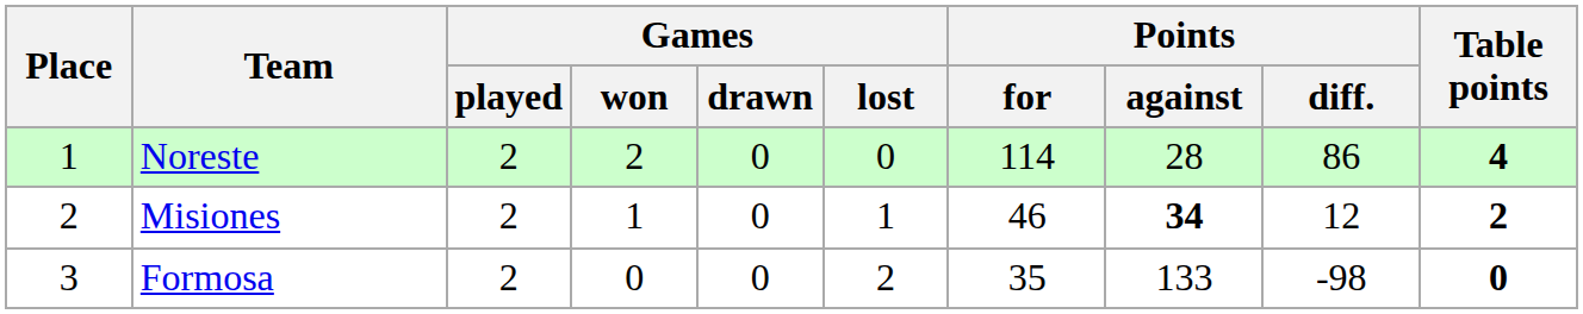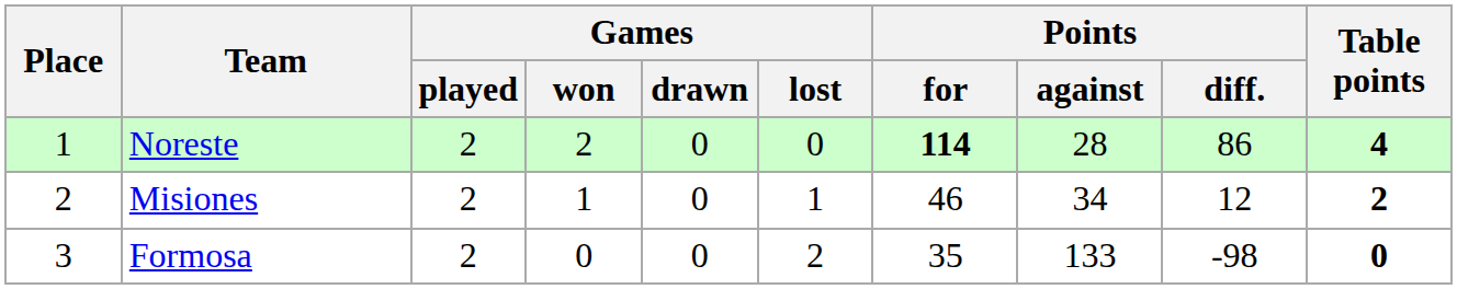Noreste | Points / for: normal -> bold
Misiones | Points / against: bold -> normal
